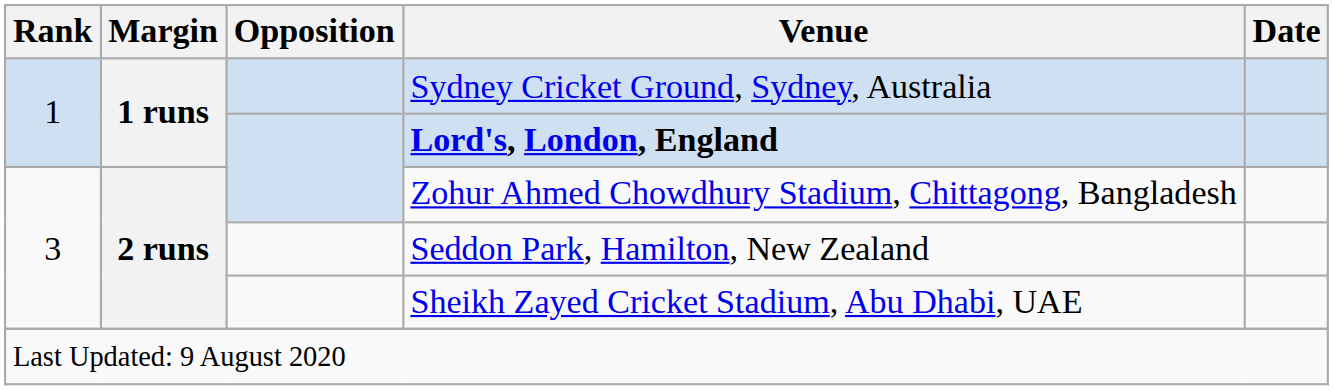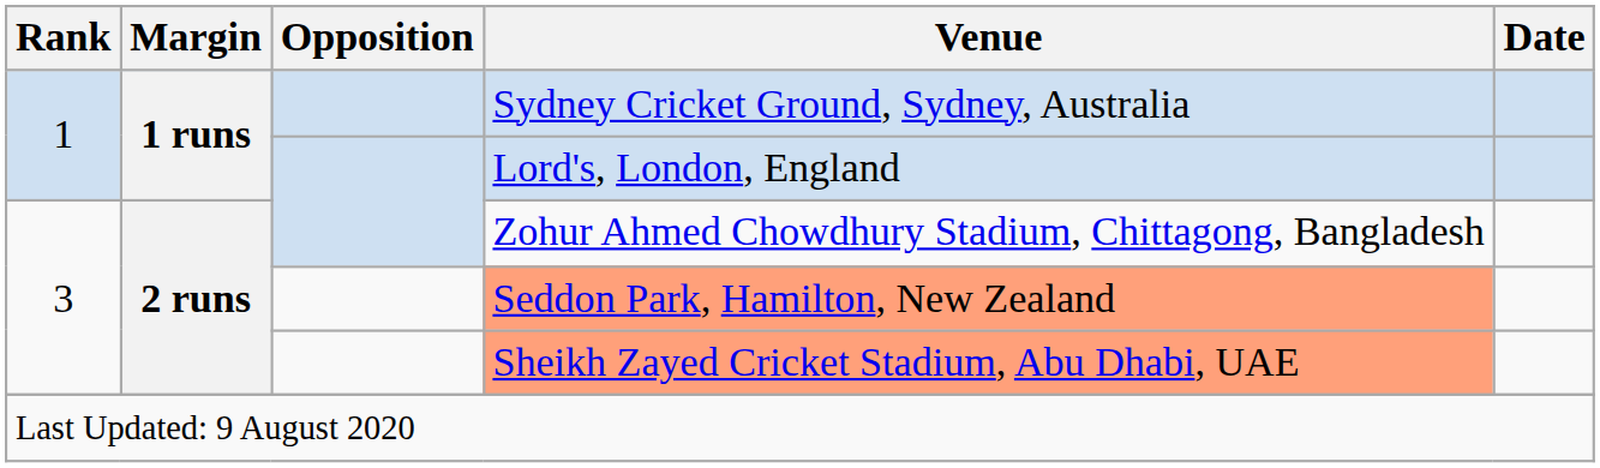Lord's, London, England | Venue: bold -> normal
Seddon Park, Hamilton, New Zealand | Venue: no background -> lightsalmon background
Sheikh Zayed Cricket Stadium, Abu Dhabi, UAE | Venue: no background -> lightsalmon background
